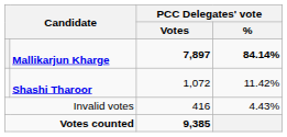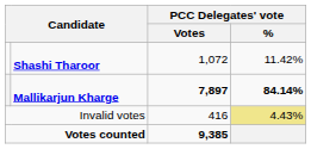rows swapped: Mallikarjun Kharge <-> Shashi Tharoor
Invalid votes | PCC Delegates' vote / %: no background -> khaki background
